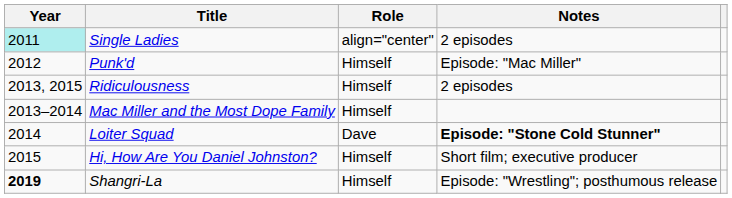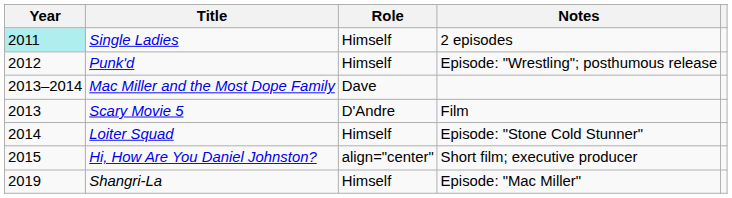Single Ladies | Role: align="center" -> Himself
Punk'd | Notes: Episode: "Mac Miller" -> Episode: "Wrestling"; posthumous release
- row: 2013, 2015 | Ridiculousness | Himself | 2 episodes
Mac Miller and the Most Dope Family | Role: Himself -> Dave
+ row: 2013 | Scary Movie 5 | D'Andre | Film
Loiter Squad | Role: Dave -> Himself
Loiter Squad | Notes: bold -> normal
Hi, How Are You Daniel Johnston? | Role: Himself -> align="center"
Shangri-La | Year: bold -> normal
Shangri-La | Notes: Episode: "Wrestling"; posthumous release -> Episode: "Mac Miller"
